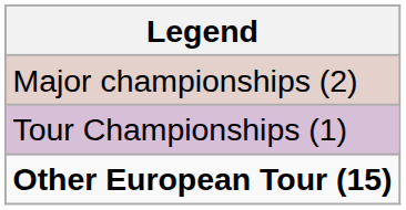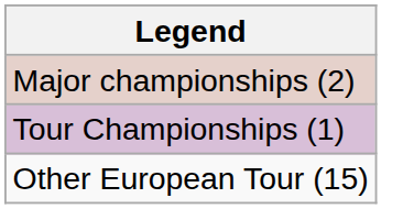row 4 | column 1: bold -> normal
